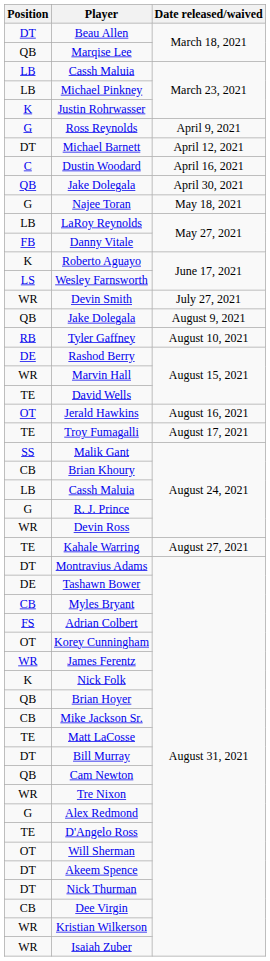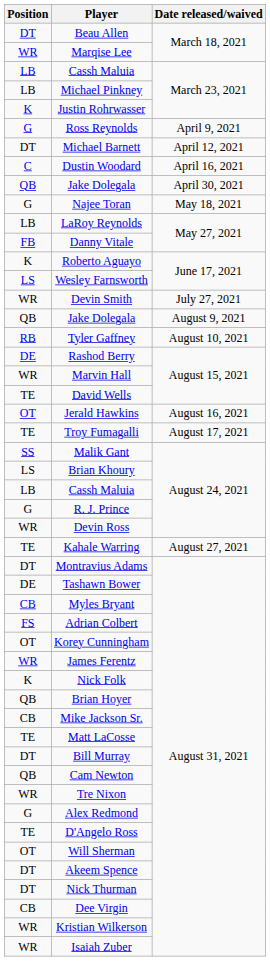Marqise Lee | Position: QB -> WR
Brian Khoury | Position: CB -> LS
